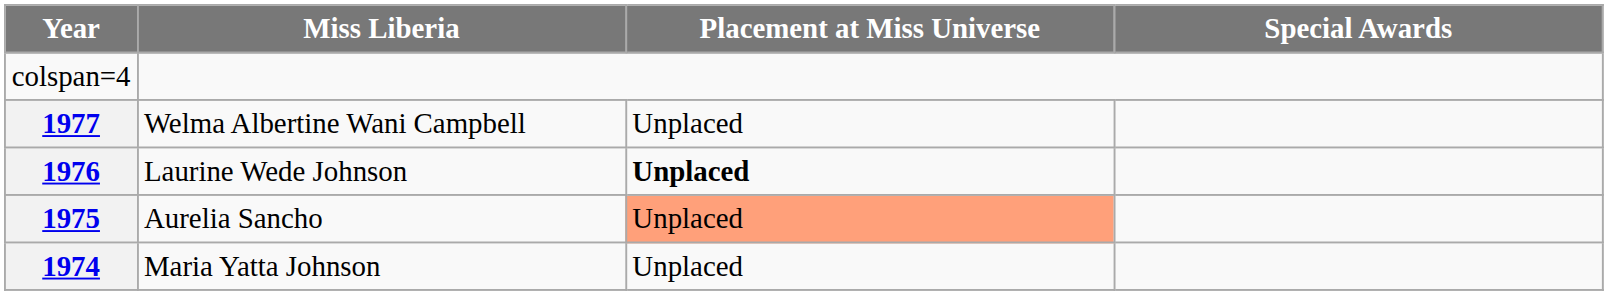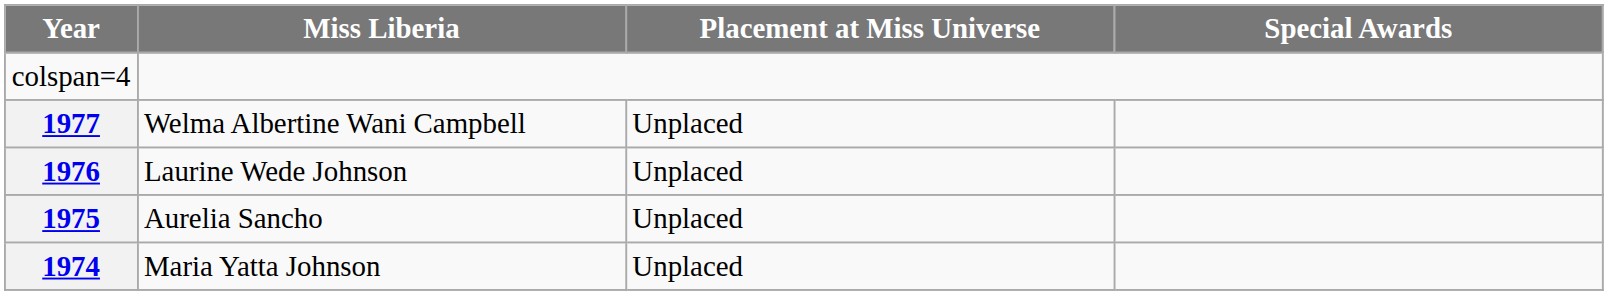Laurine Wede Johnson | Placement at Miss Universe: bold -> normal
Aurelia Sancho | Placement at Miss Universe: lightsalmon background -> no background
